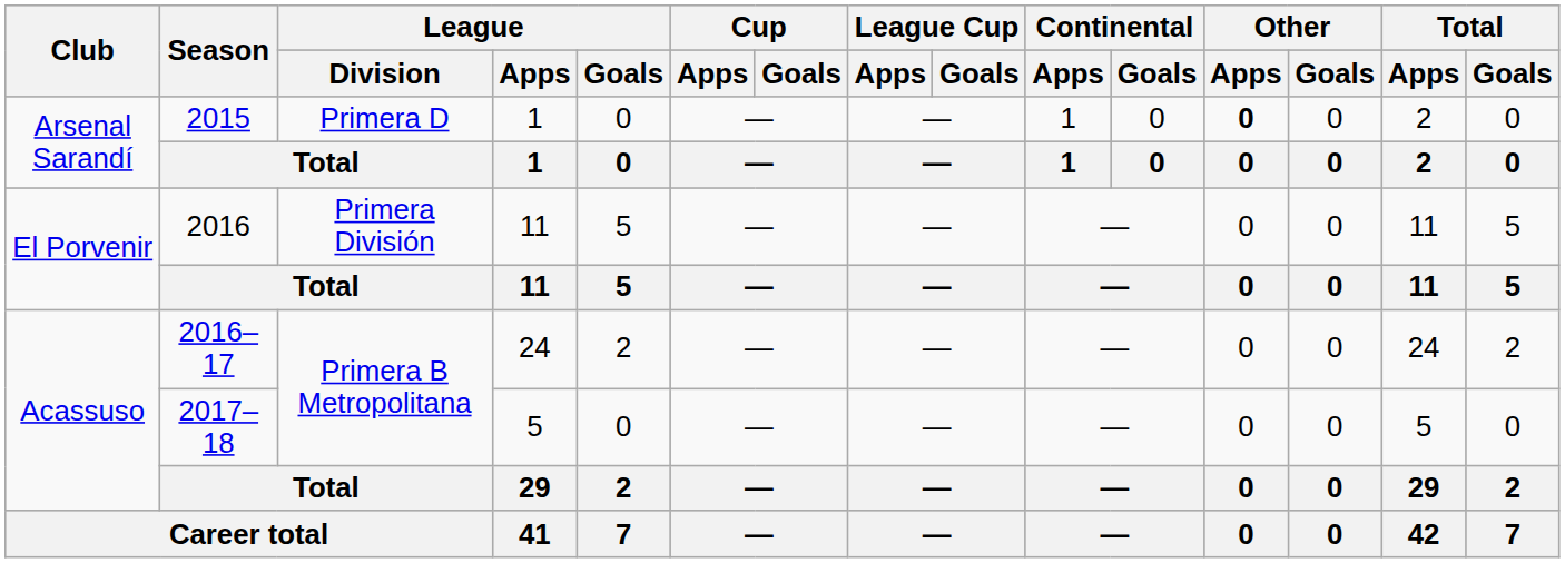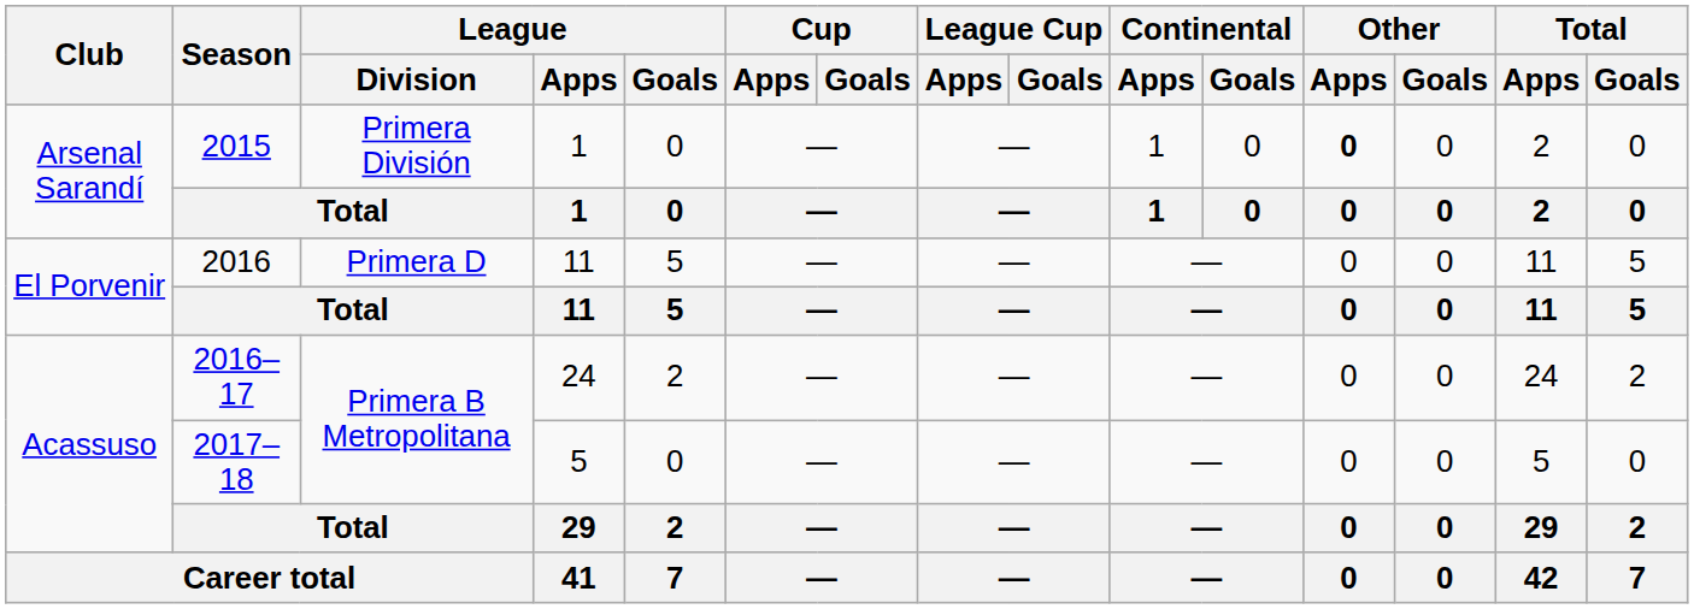2015 | League / Division: Primera D -> Primera División
2016 | League / Division: Primera División -> Primera D
